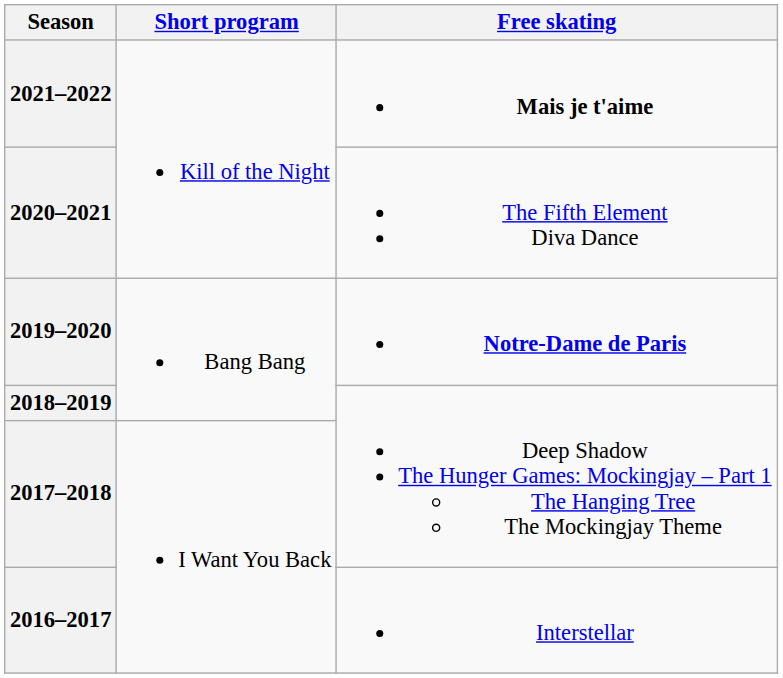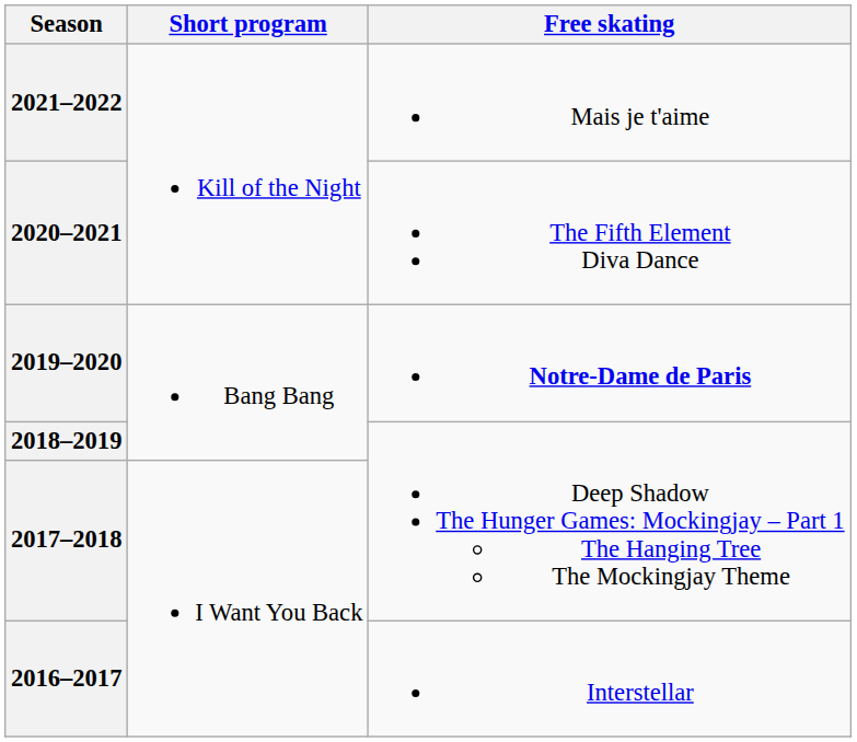2021–2022 | Free skating: bold -> normal
